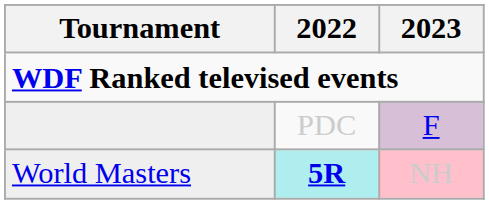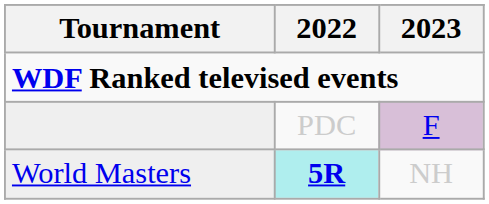World Masters | 2023: pink background -> no background
